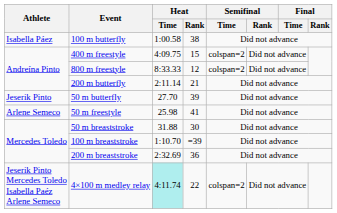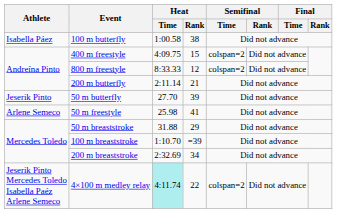50 m breaststroke | Heat / Rank: 30 -> 29
200 m breaststroke | Heat / Rank: 36 -> 34
